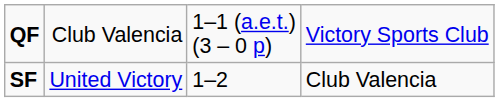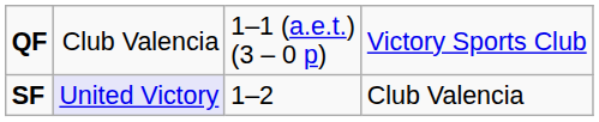SF | column 2: no background -> lavender background
